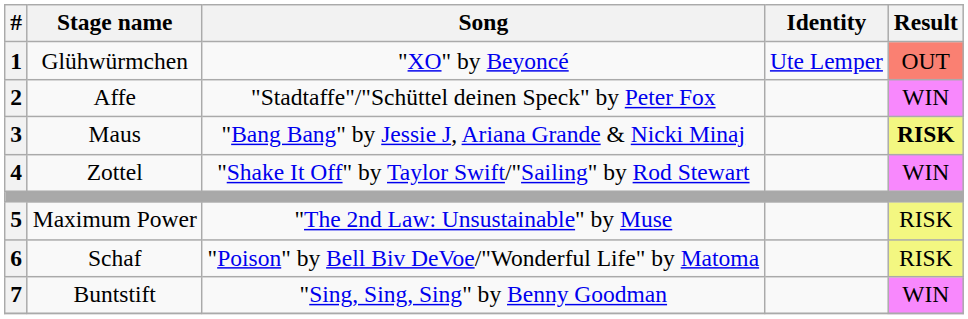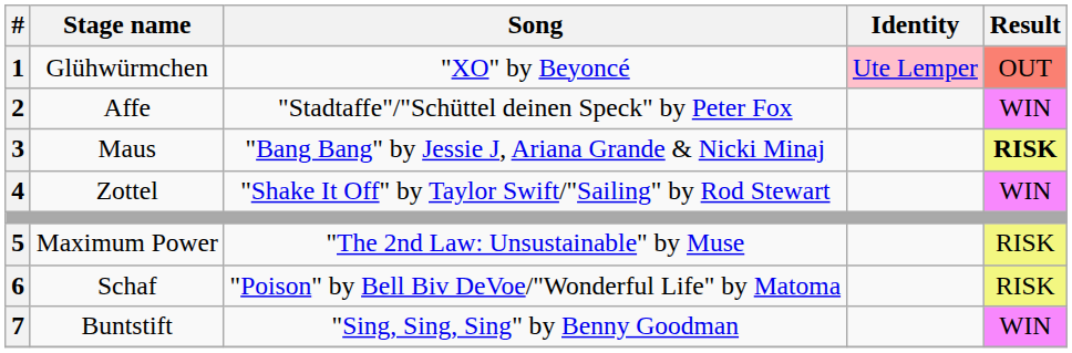Glühwürmchen | Identity: no background -> pink background
